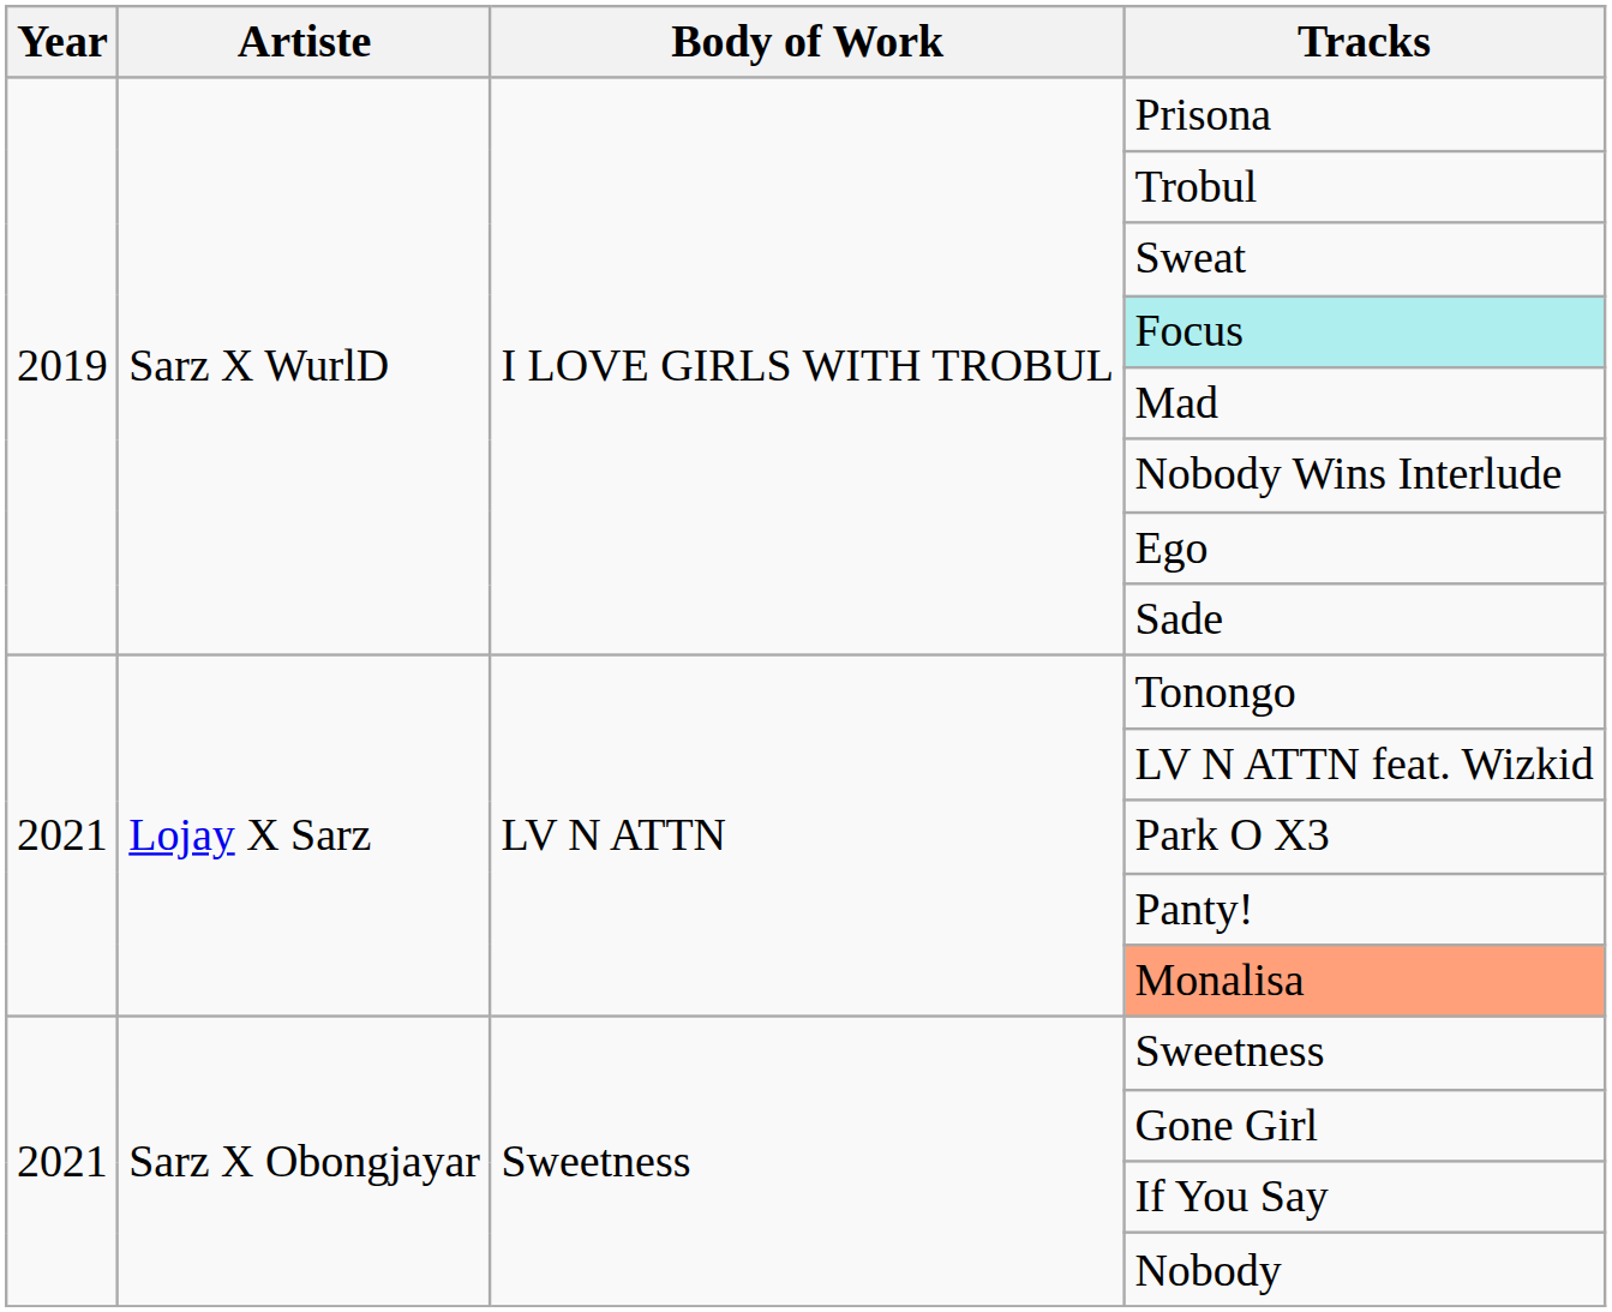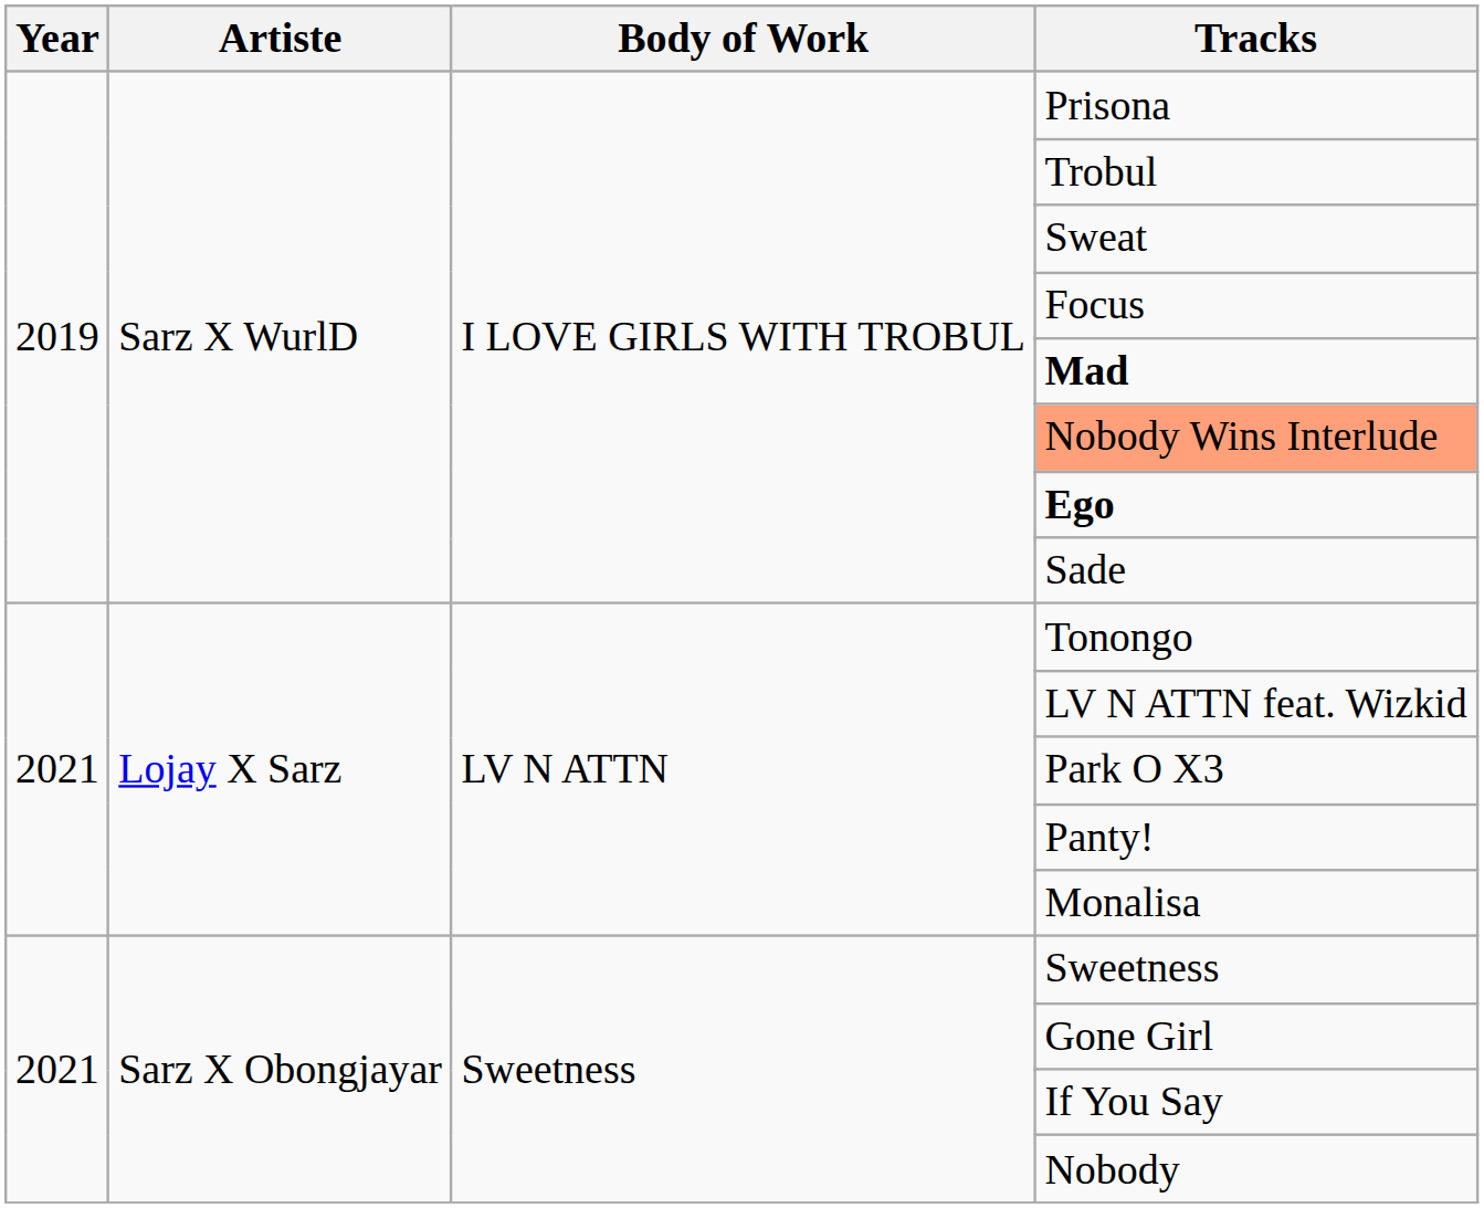Focus | Tracks: paleturquoise background -> no background
Mad | Tracks: normal -> bold
Nobody Wins Interlude | Tracks: no background -> lightsalmon background
Ego | Tracks: normal -> bold
Monalisa | Tracks: lightsalmon background -> no background
